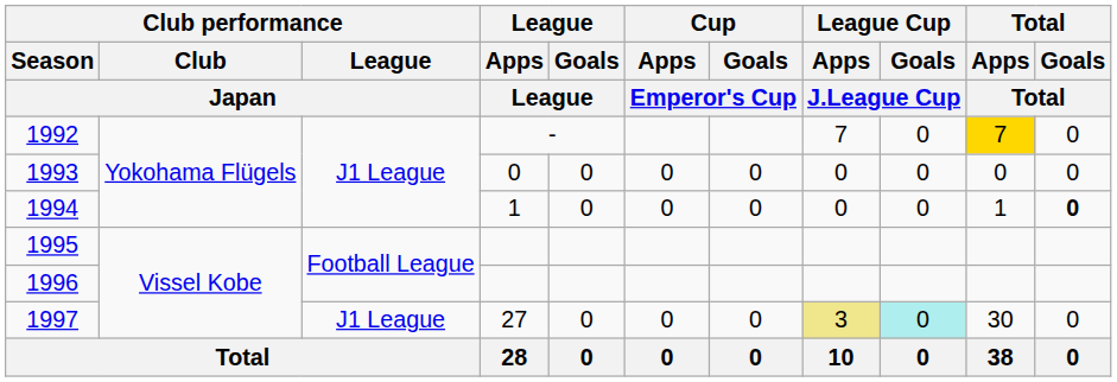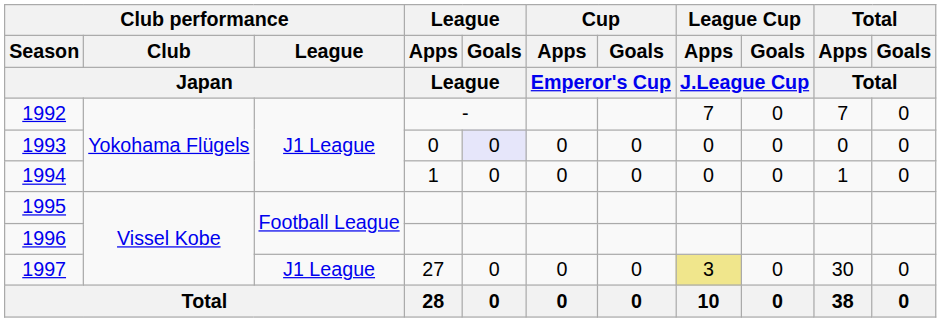1992 | Total / Apps / Total: gold background -> no background
1993 | League / Goals / League: no background -> lavender background
1994 | Total / Goals / Total: bold -> normal
1997 | League Cup / Goals / J.League Cup: paleturquoise background -> no background
